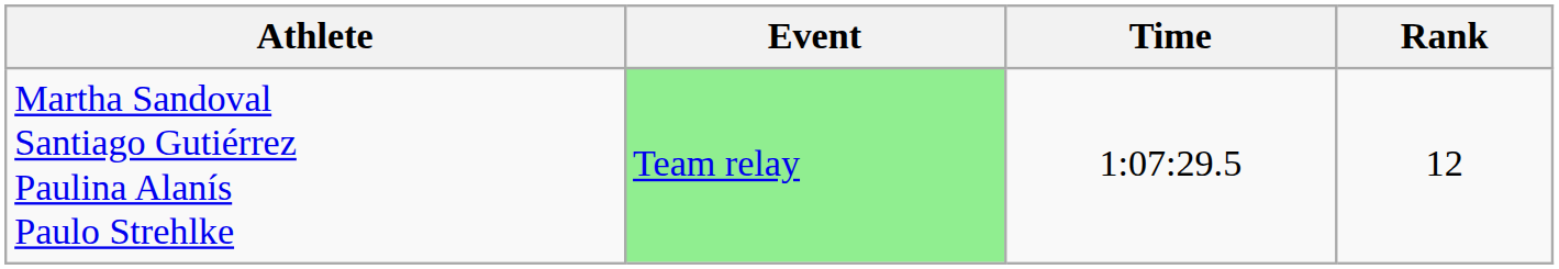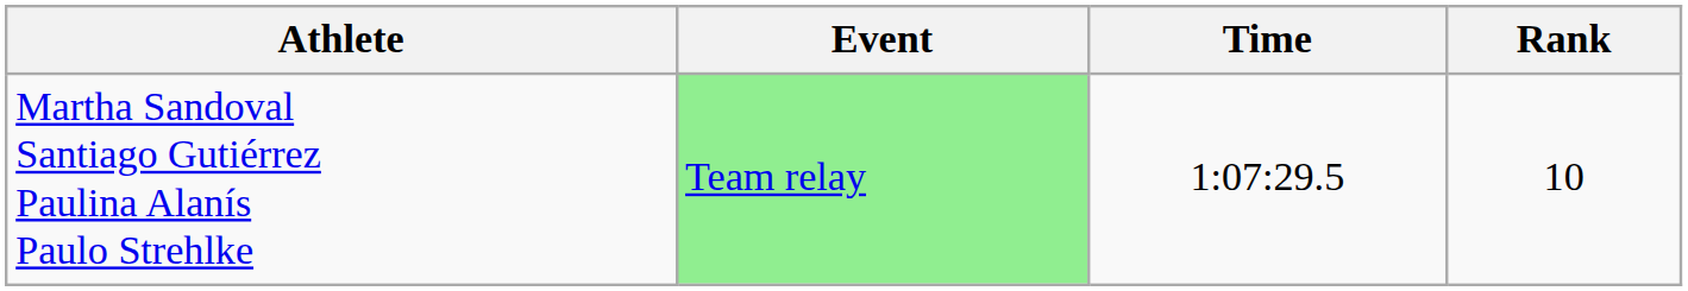row 2 | Rank: 12 -> 10
